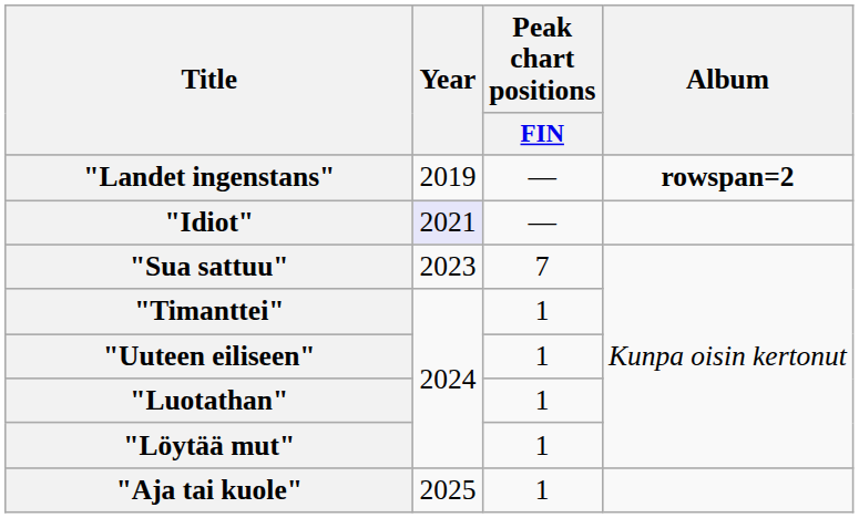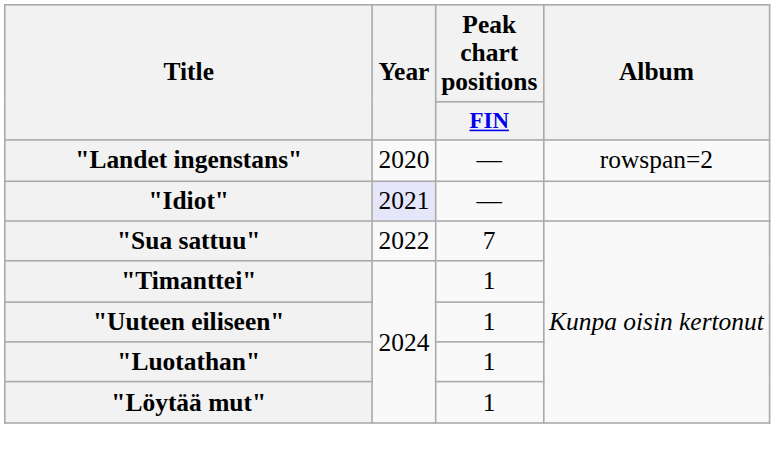"Landet ingenstans" | Year: 2019 -> 2020
"Landet ingenstans" | Album: bold -> normal
"Sua sattuu" | Year: 2023 -> 2022
- row: "Aja tai kuole" | 2025 | 1
